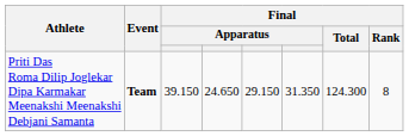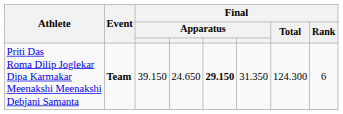row 4 | column 5: normal -> bold
row 4 | Final / Rank: 8 -> 6
